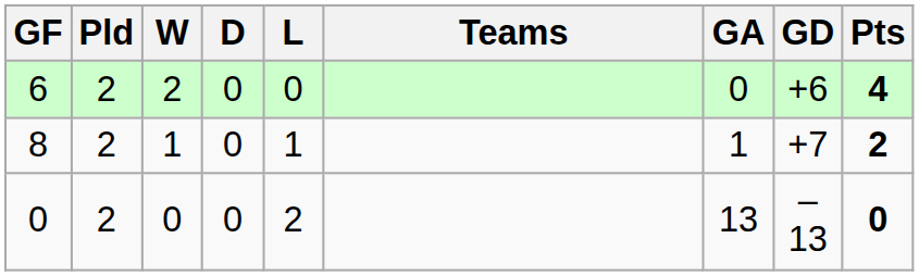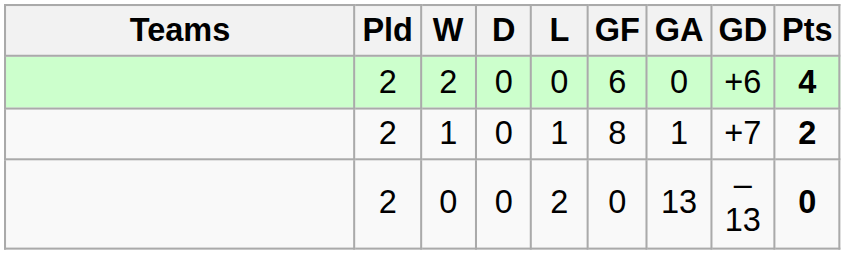columns swapped: Teams <-> GF
